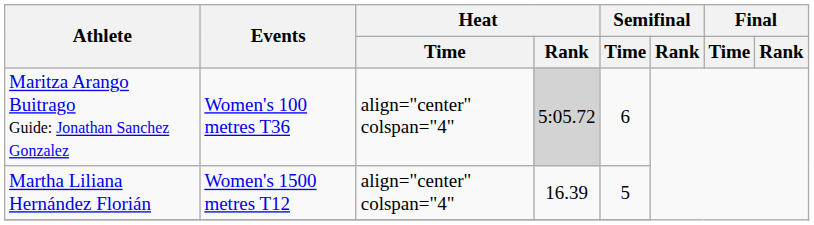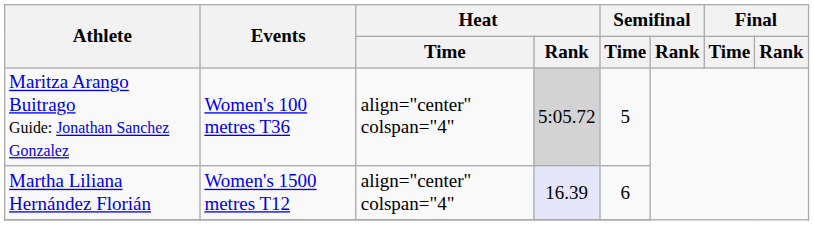Maritza Arango Buitrago Guide: Jonathan Sanchez Gonzalez | Semifinal / Time: 6 -> 5
Martha Liliana Hernández Florián | Heat / Rank: no background -> lavender background
Martha Liliana Hernández Florián | Semifinal / Time: 5 -> 6
